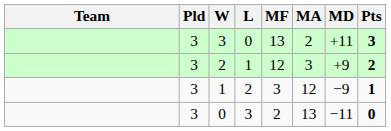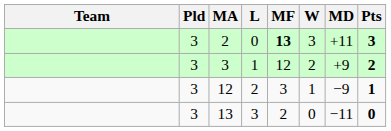columns swapped: W <-> MA
row 2 | MF: normal -> bold
